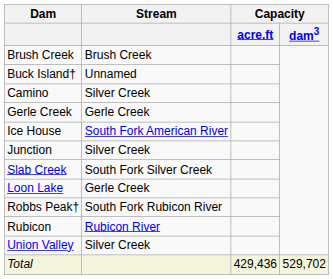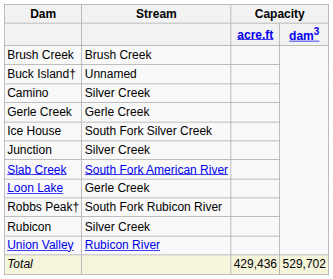Ice House | Stream: South Fork American River -> South Fork Silver Creek
Slab Creek | Stream: South Fork Silver Creek -> South Fork American River
Rubicon | Stream: Rubicon River -> Silver Creek
Union Valley | Stream: Silver Creek -> Rubicon River
